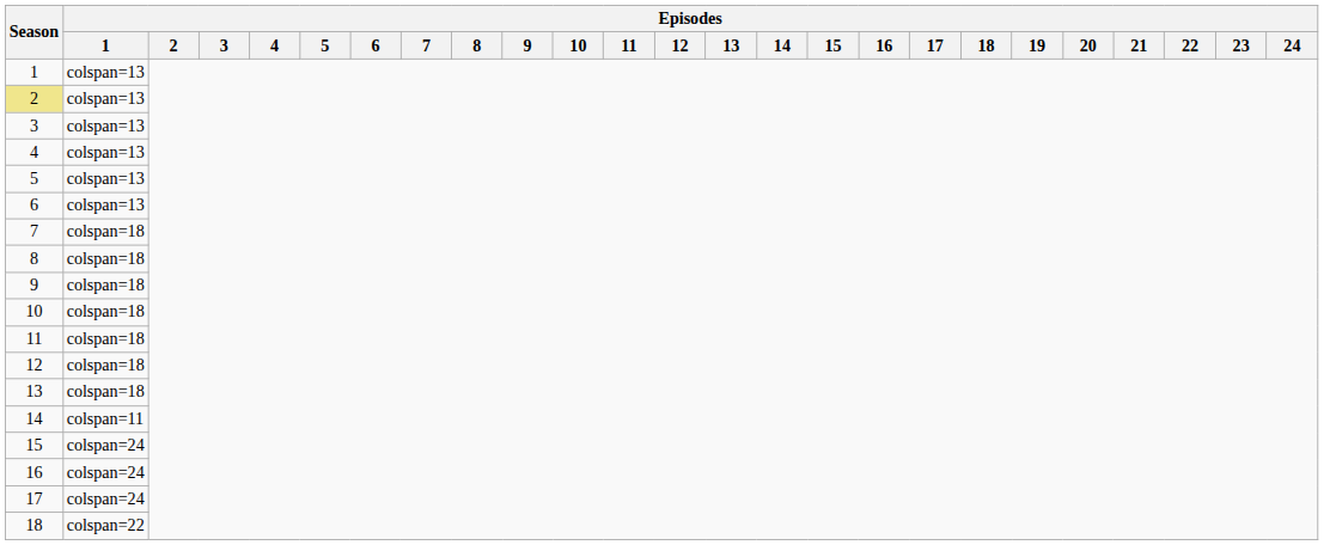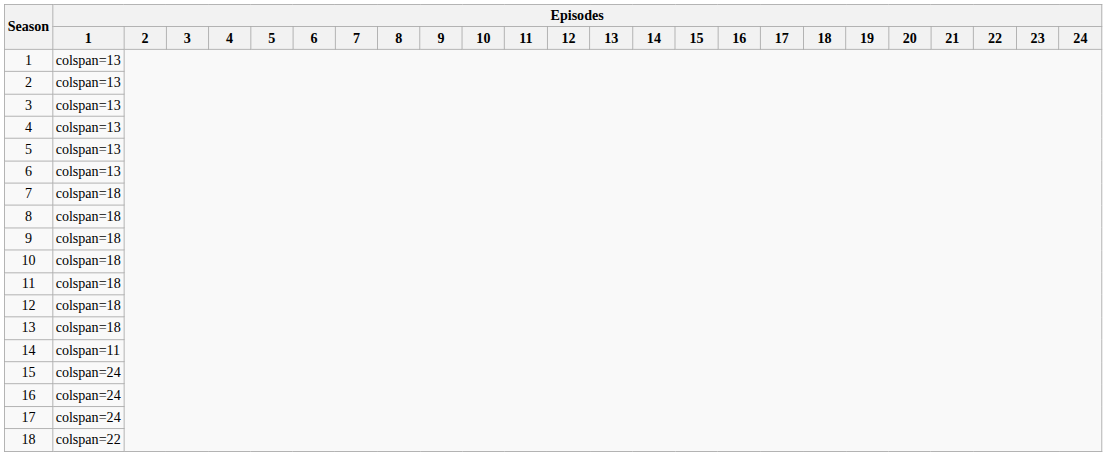row 4 | Season: khaki background -> no background
